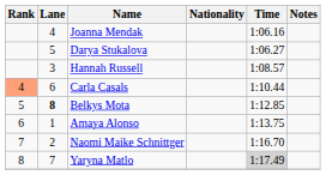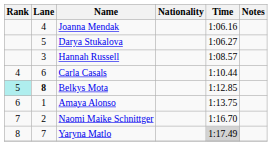Carla Casals | Rank: lightsalmon background -> no background
Belkys Mota | Rank: no background -> paleturquoise background
